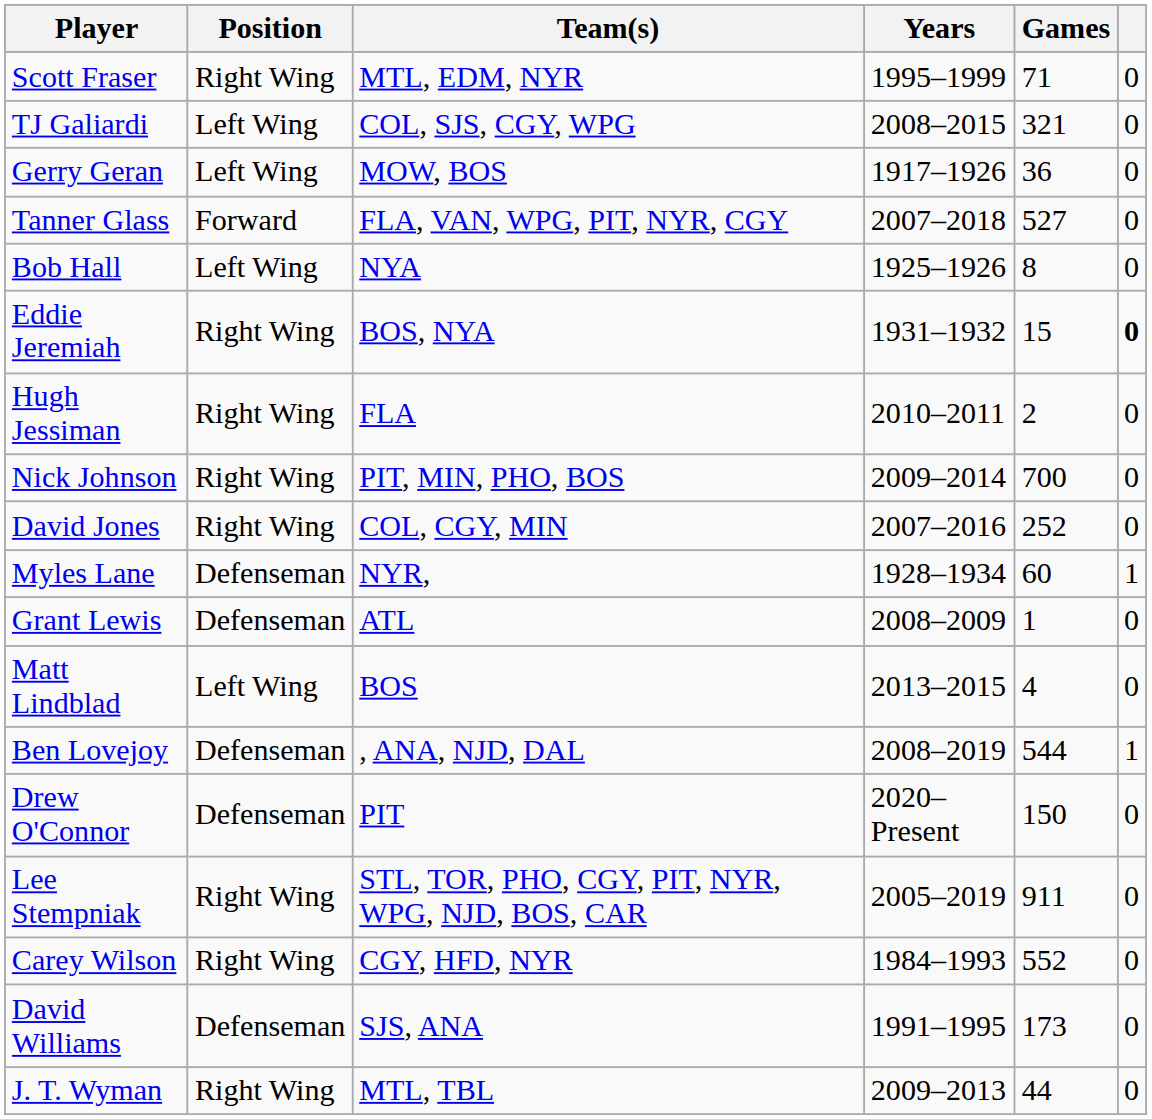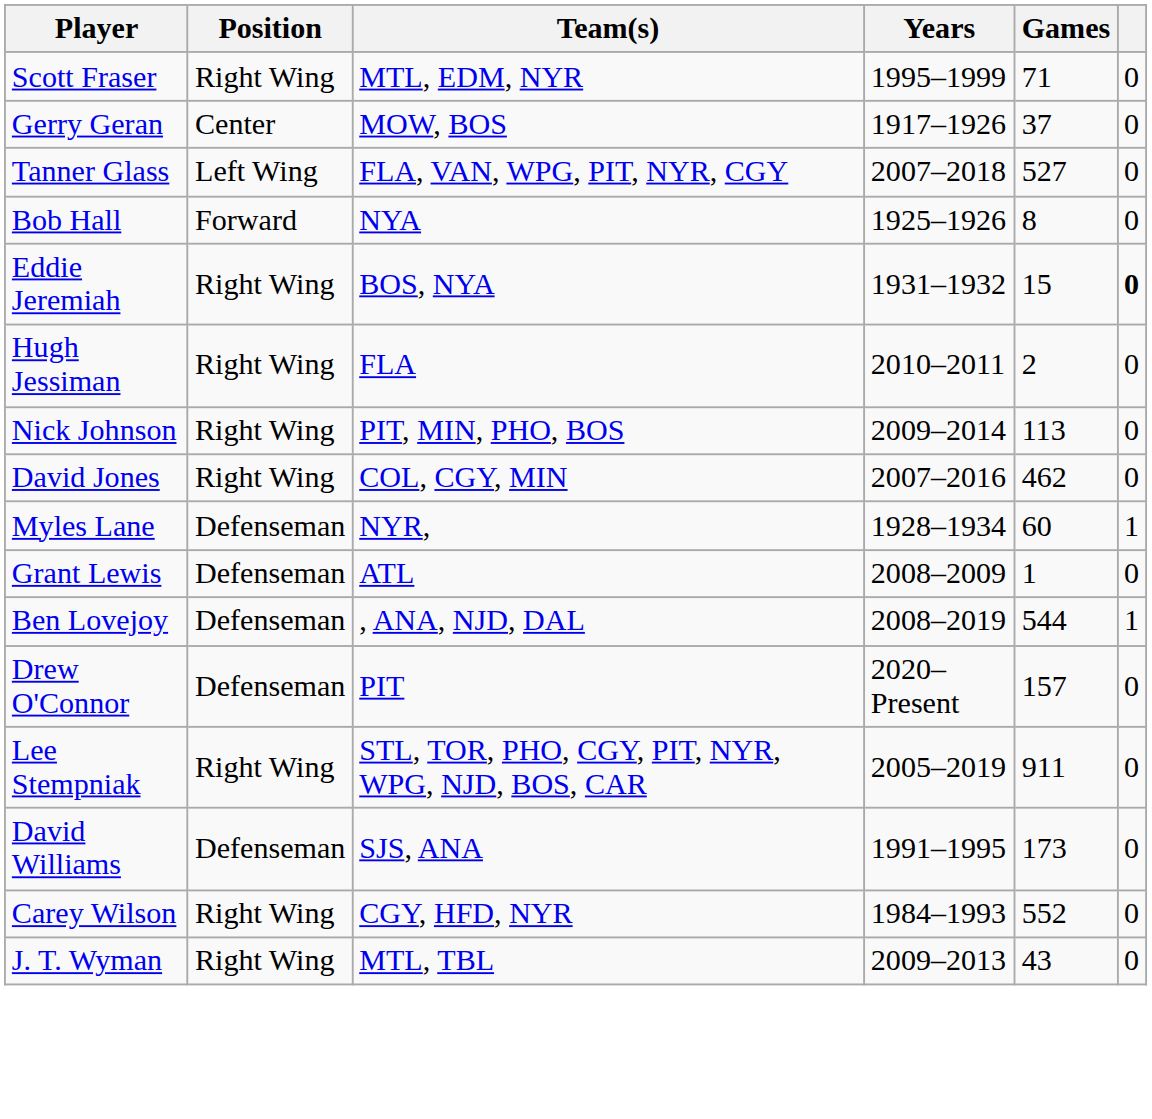- row: TJ Galiardi | Left Wing | COL, SJS, CGY, WPG | 2008–2015 | 321 | 0
Gerry Geran | Position: Left Wing -> Center
Gerry Geran | Games: 36 -> 37
Tanner Glass | Position: Forward -> Left Wing
Bob Hall | Position: Left Wing -> Forward
Nick Johnson | Games: 700 -> 113
David Jones | Games: 252 -> 462
- row: Matt Lindblad | Left Wing | BOS | 2013–2015 | 4 | 0
Drew O'Connor | Games: 150 -> 157
rows swapped: David Williams <-> Carey Wilson
J. T. Wyman | Games: 44 -> 43
